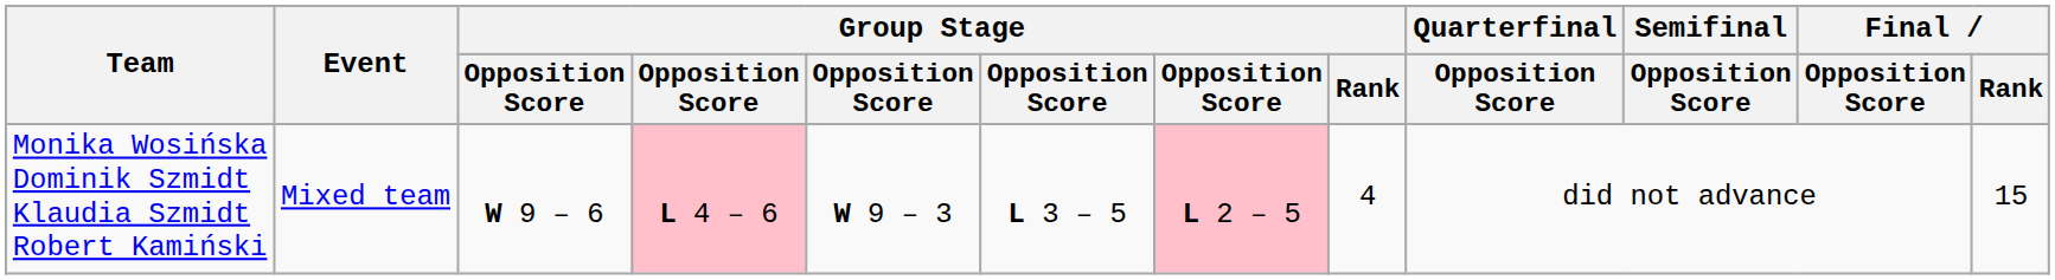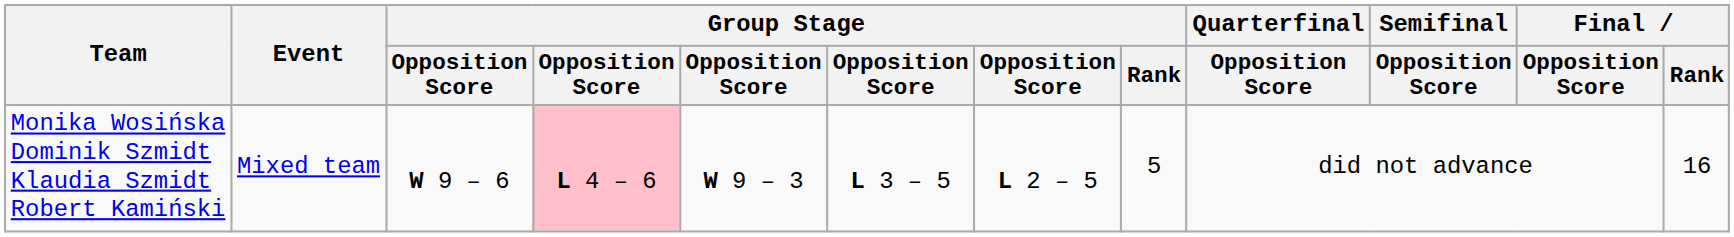row 3 | column 7: pink background -> no background
row 3 | Group Stage / Rank: 4 -> 5
row 3 | Final / Rank: 15 -> 16
